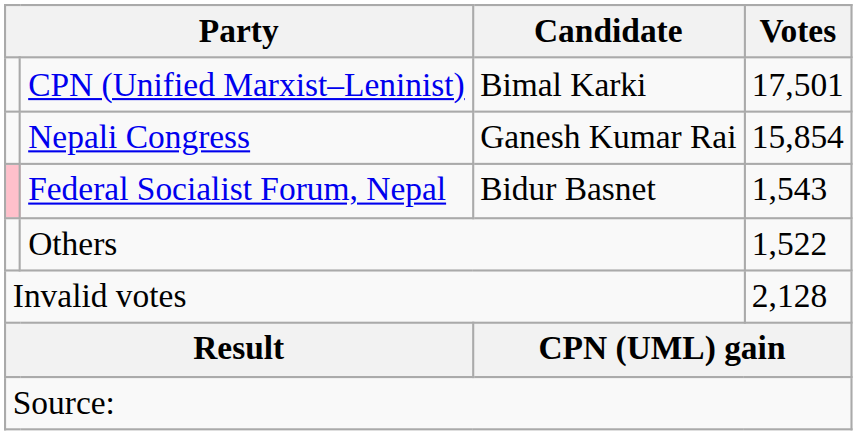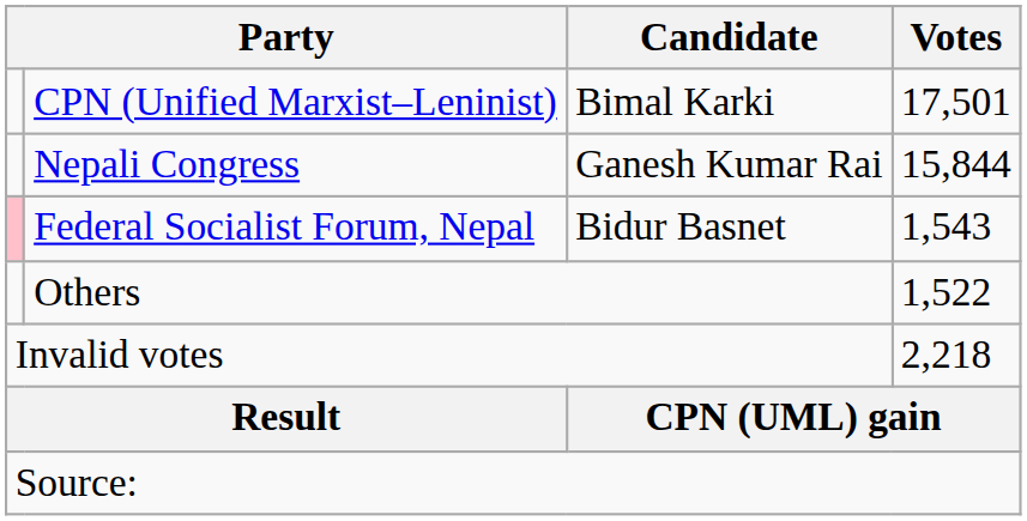Nepali Congress | Votes: 15,854 -> 15,844
Invalid votes | Votes: 2,128 -> 2,218
